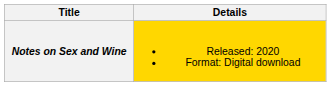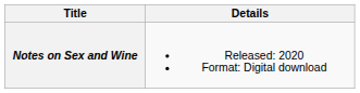Notes on Sex and Wine | Details: gold background -> no background
